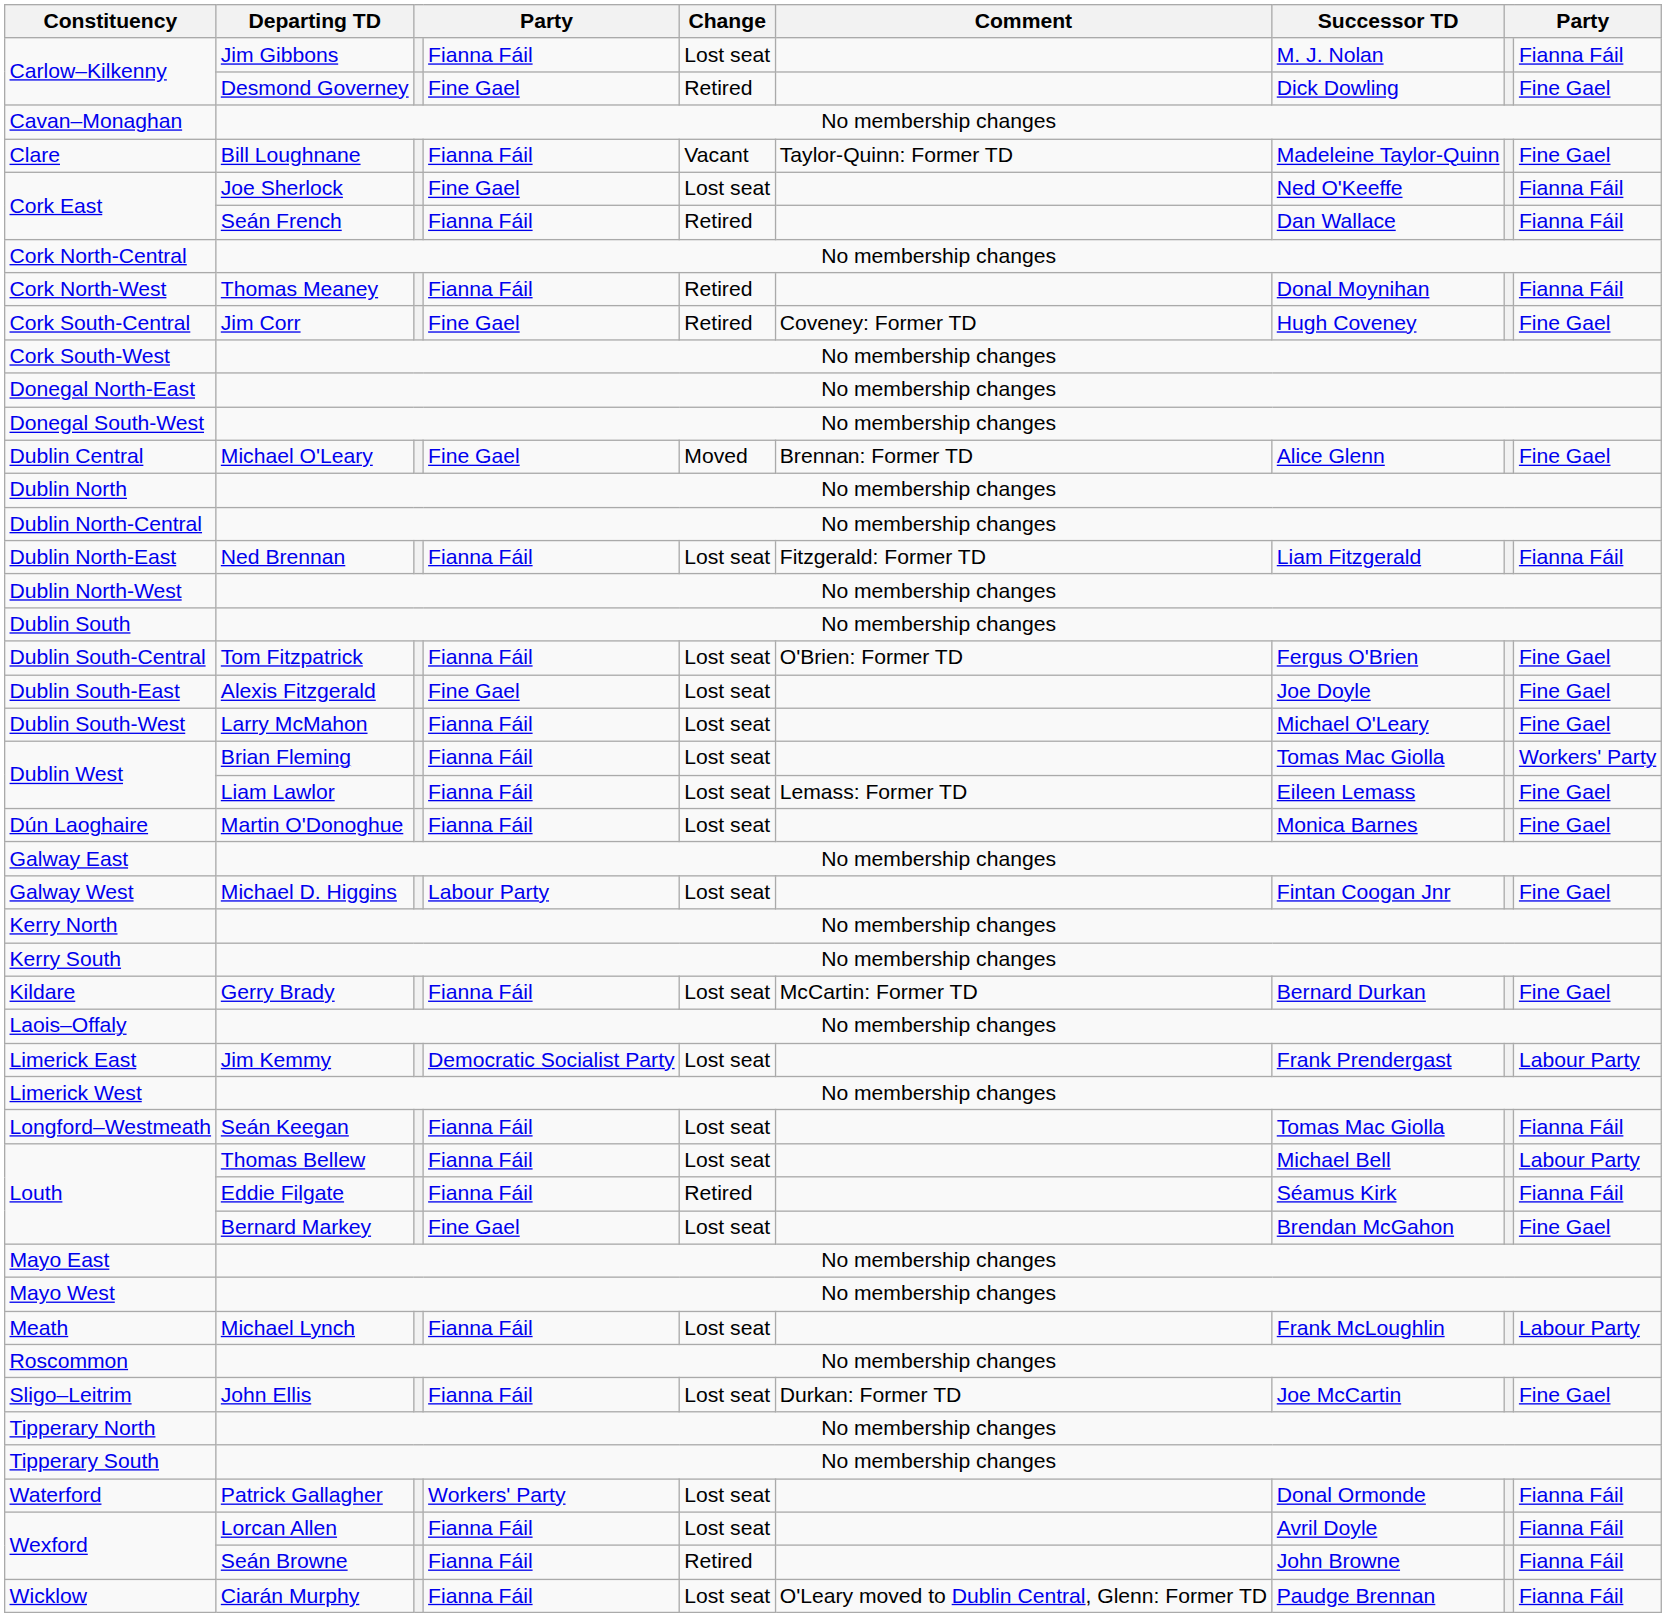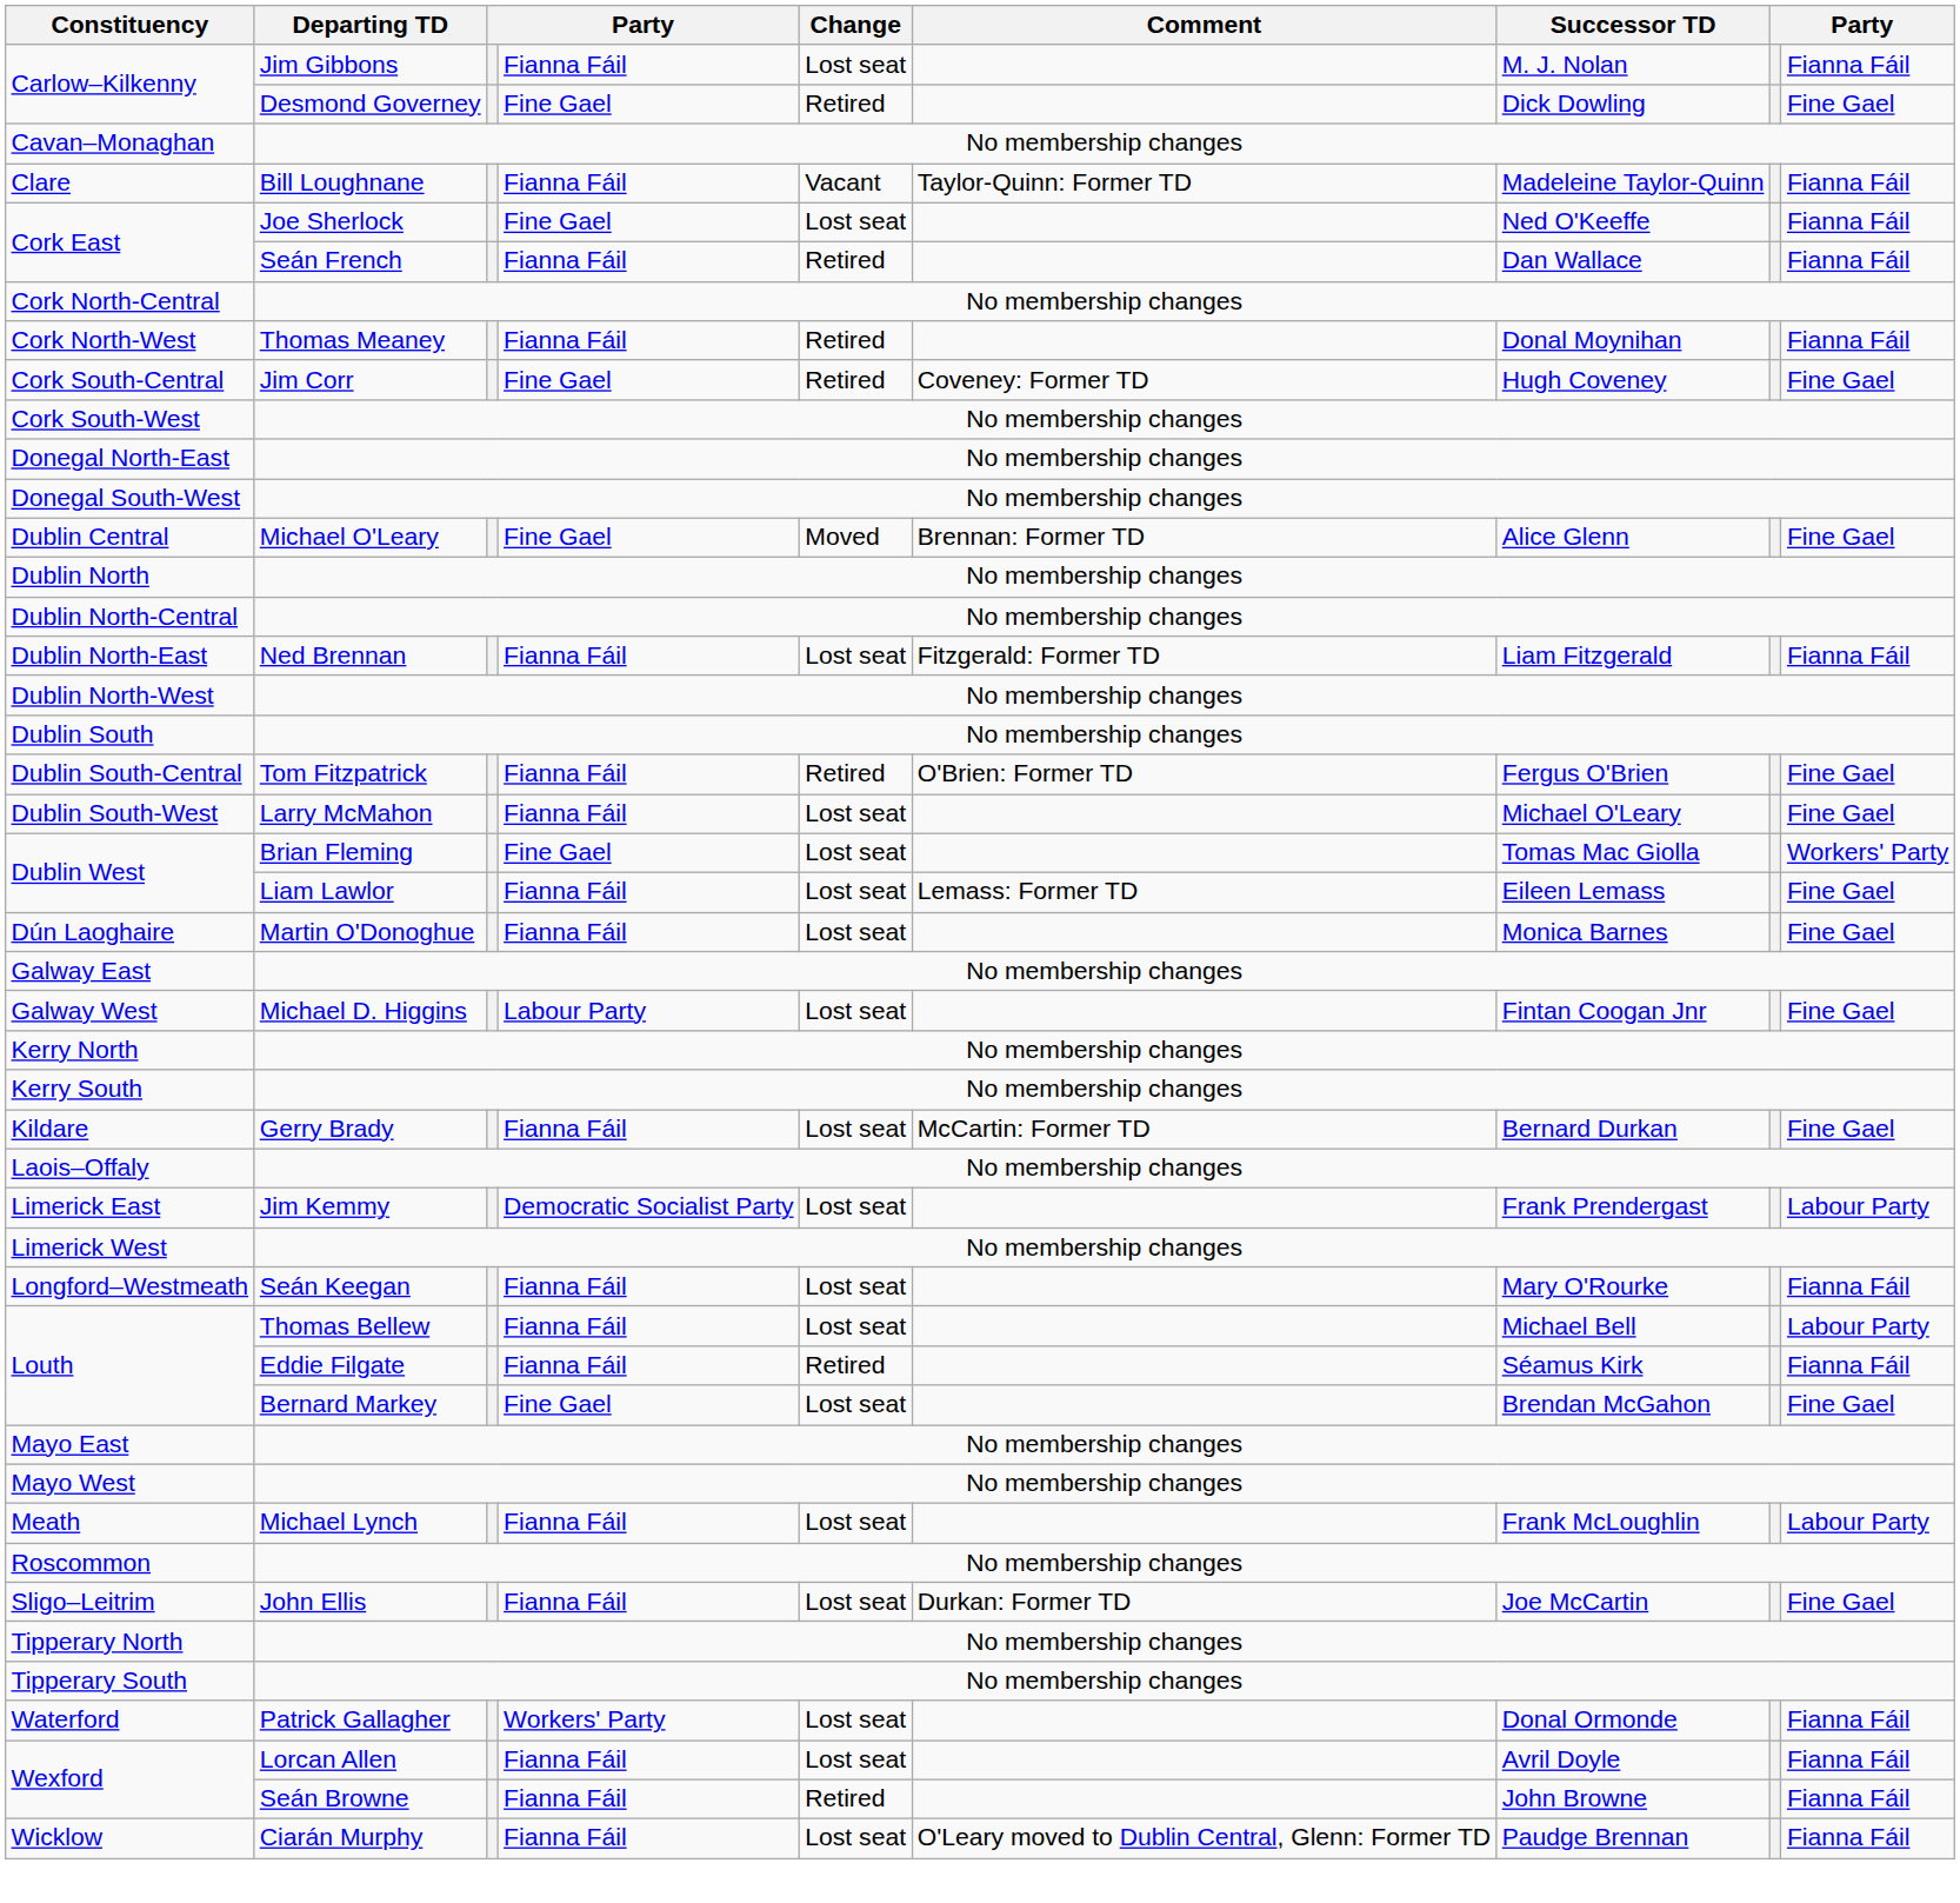Clare | column 9: Fine Gael -> Fianna Fáil
Dublin South-Central | Change: Lost seat -> Retired
- row: Dublin South-East | Alexis Fitzgerald | Fine Gael | Lost seat | Joe Doyle | Fine Gael
Dublin West / Brian Fleming | column 4: Fianna Fáil -> Fine Gael
Longford–Westmeath | Successor TD: Tomas Mac Giolla -> Mary O'Rourke
